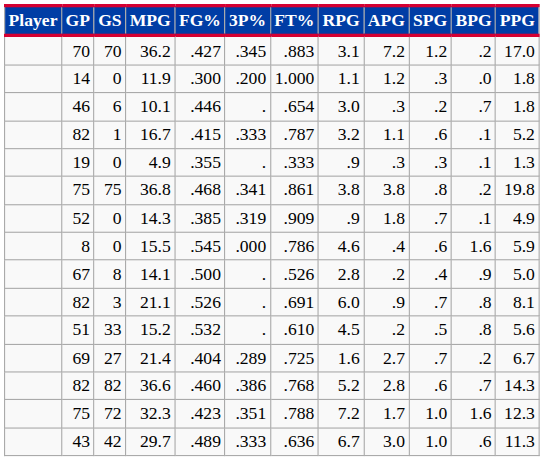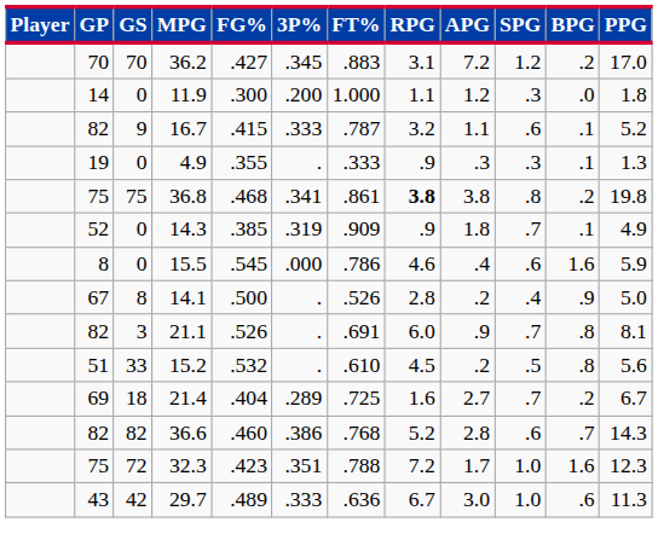- row: 46 | 6 | 10.1 | .446 | . | .654 | 3.0 | .3 | .2 | .7 | 1.8
16.7 | GS: 1 -> 9
36.8 | RPG: normal -> bold
21.4 | GS: 27 -> 18
